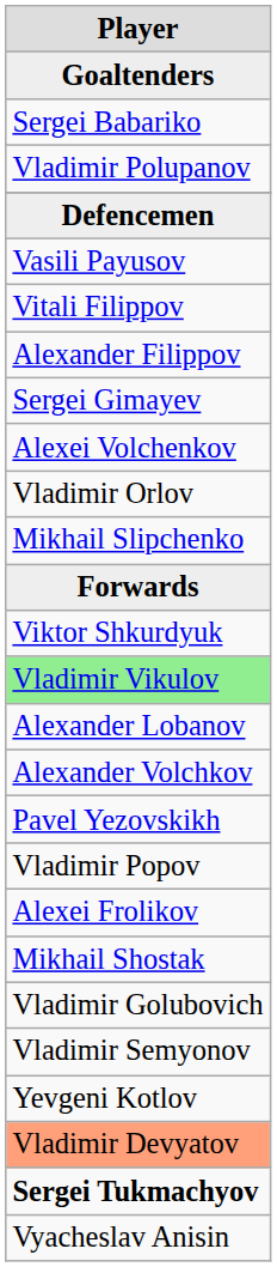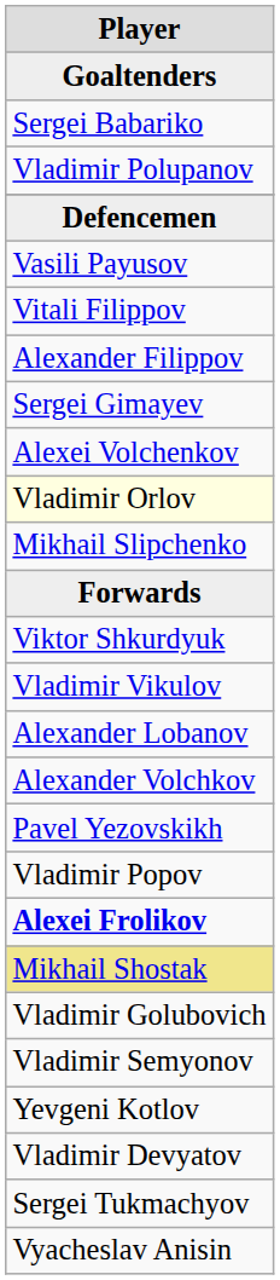Vladimir Orlov | column 1: no background -> lightyellow background
Vladimir Vikulov | column 1: lightgreen background -> no background
Alexei Frolikov | column 1: normal -> bold
Mikhail Shostak | column 1: no background -> khaki background
Vladimir Devyatov | column 1: lightsalmon background -> no background
Sergei Tukmachyov | column 1: bold -> normal
